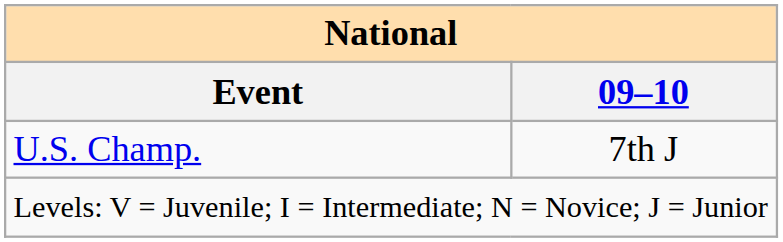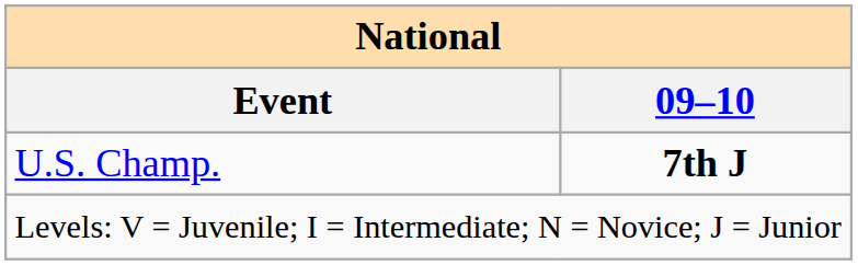U.S. Champ. | 09–10: normal -> bold
